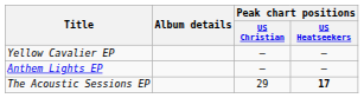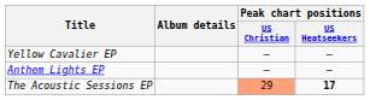The Acoustic Sessions EP | Peak chart positions / US Christian: no background -> lightsalmon background
